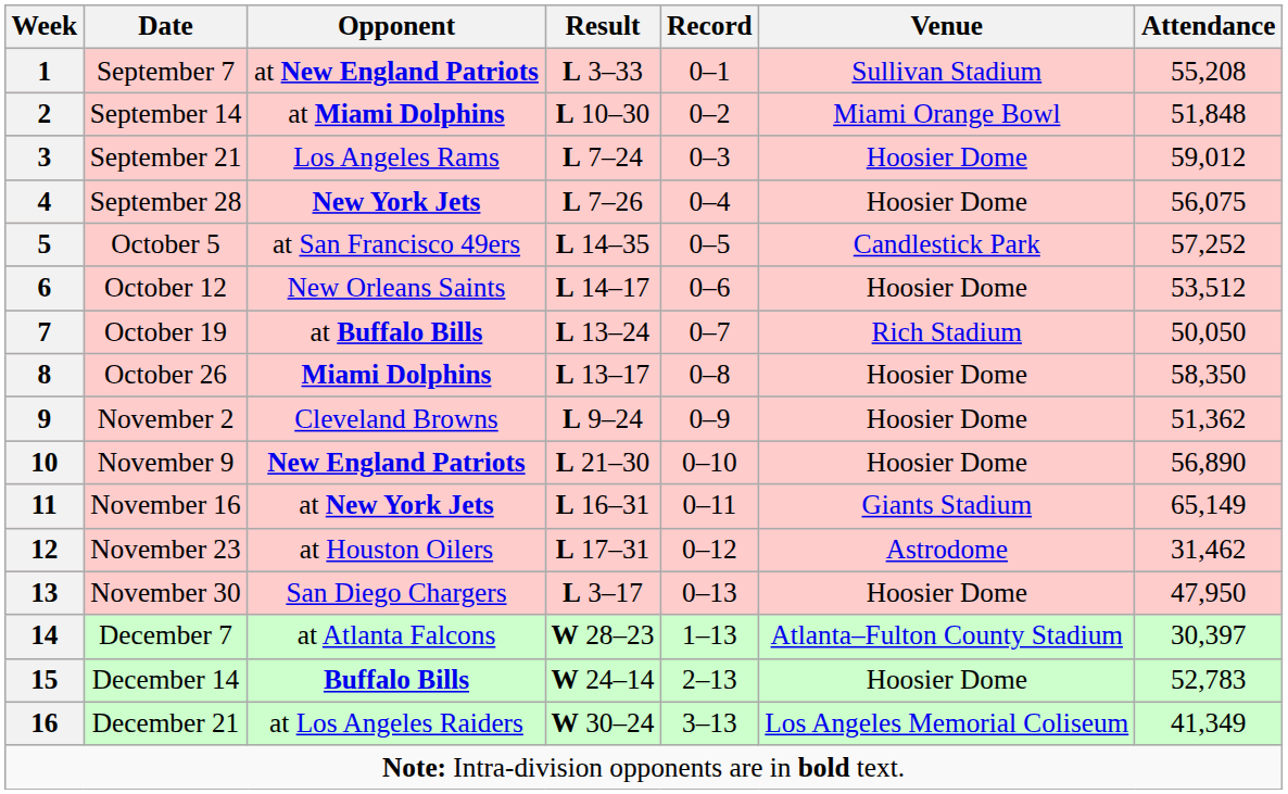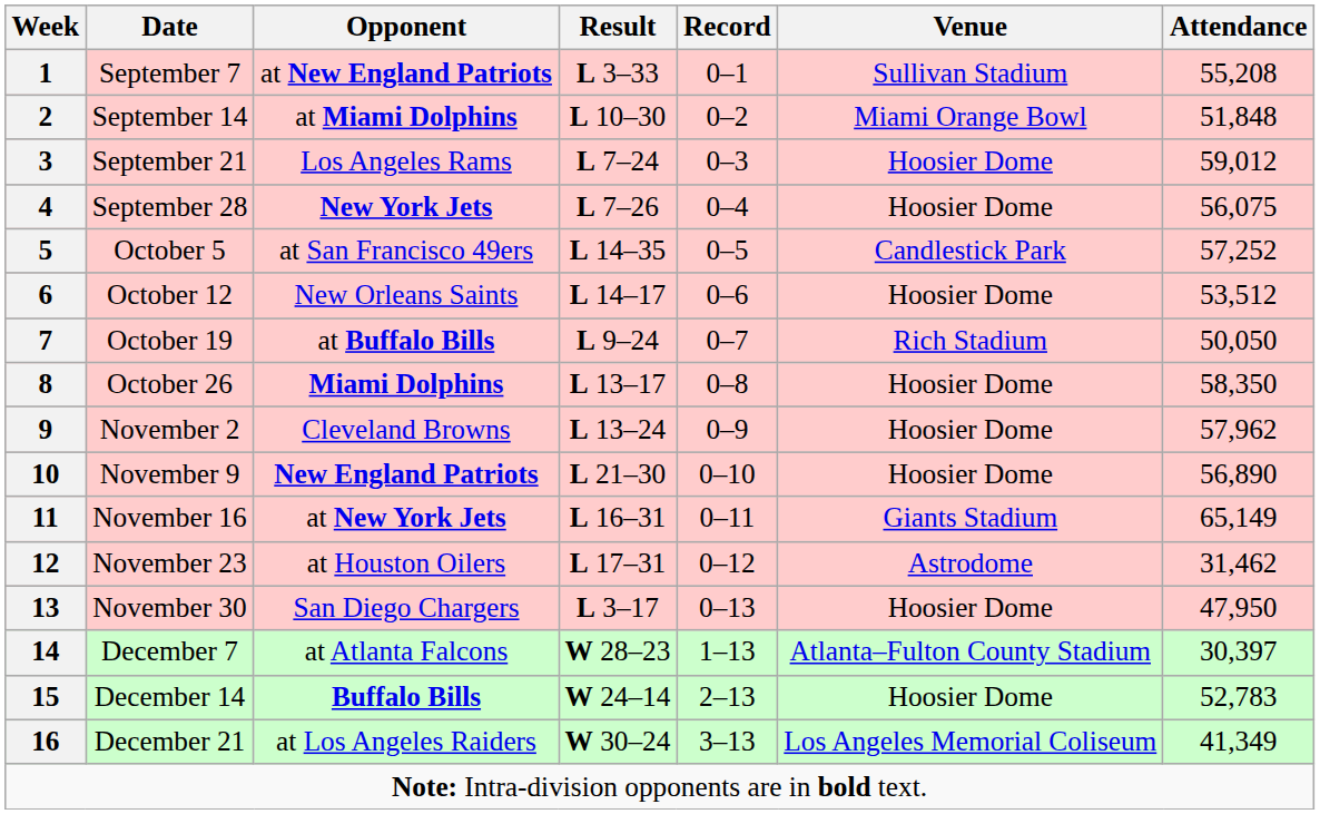7 | Result: L 13–24 -> L 9–24
9 | Result: L 9–24 -> L 13–24
9 | Attendance: 51,362 -> 57,962
